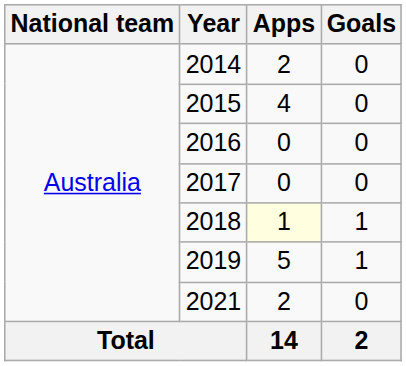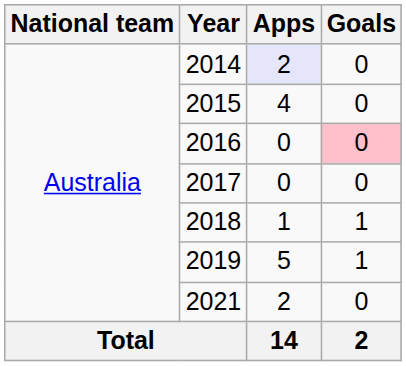2014 | Apps: no background -> lavender background
2016 | Goals: no background -> pink background
2018 | Apps: lightyellow background -> no background
